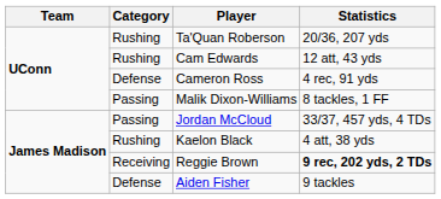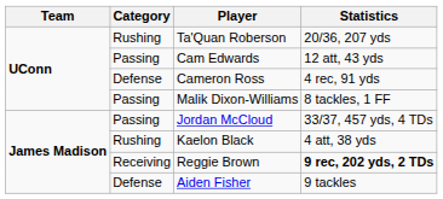Cam Edwards | Category: Rushing -> Passing
